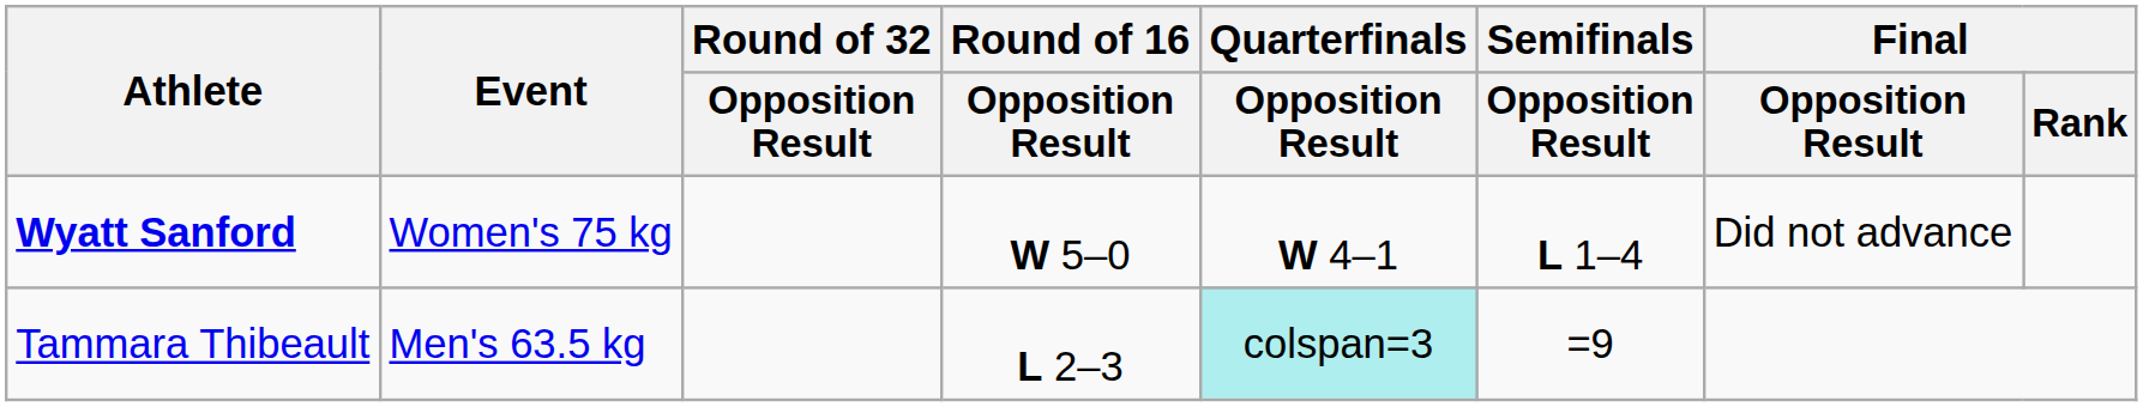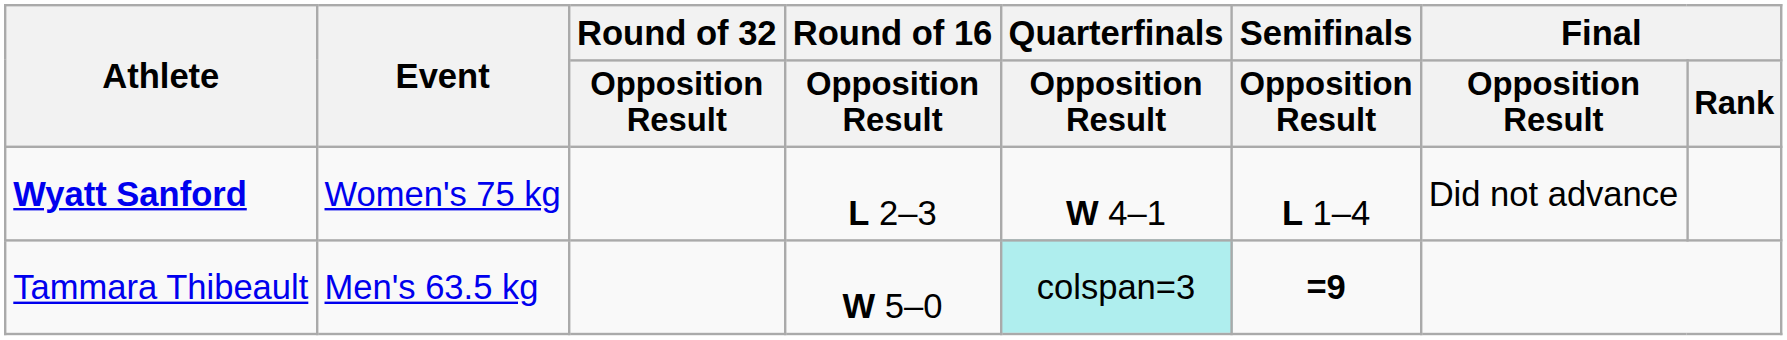Wyatt Sanford | Round of 16 / Opposition Result: W 5–0 -> L 2–3
Tammara Thibeault | Round of 16 / Opposition Result: L 2–3 -> W 5–0
Tammara Thibeault | Semifinals / Opposition Result: normal -> bold
